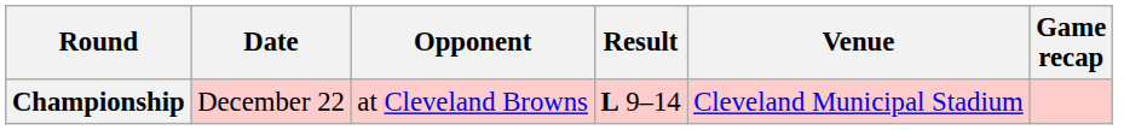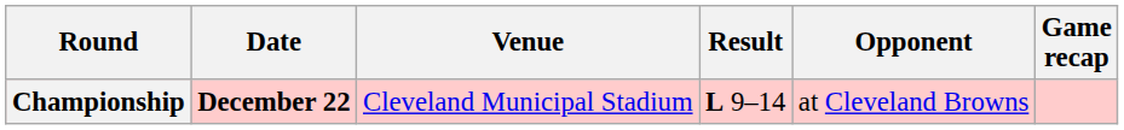columns swapped: Opponent <-> Venue
Championship | Date: normal -> bold
